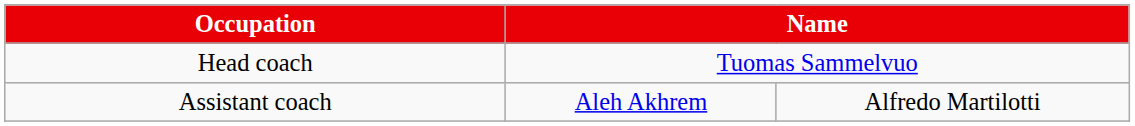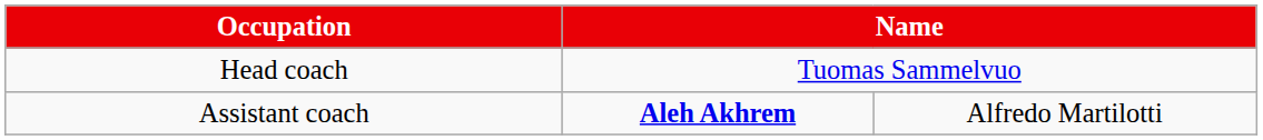Assistant coach | column 2: normal -> bold
